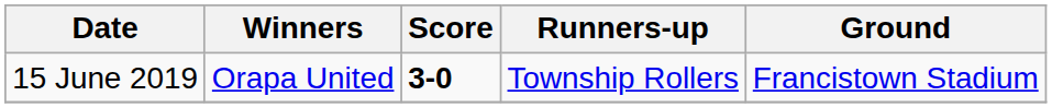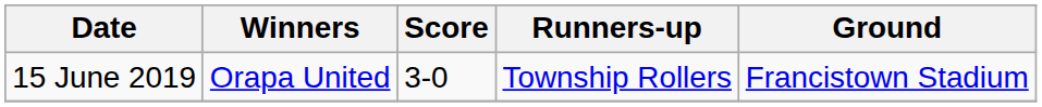15 June 2019 | Score: bold -> normal
